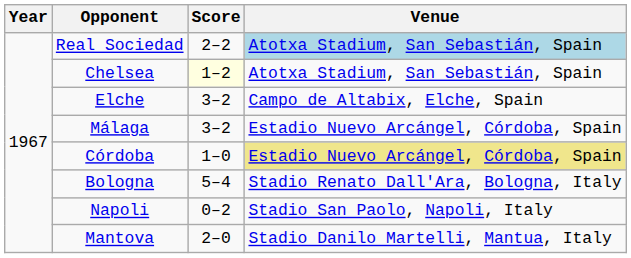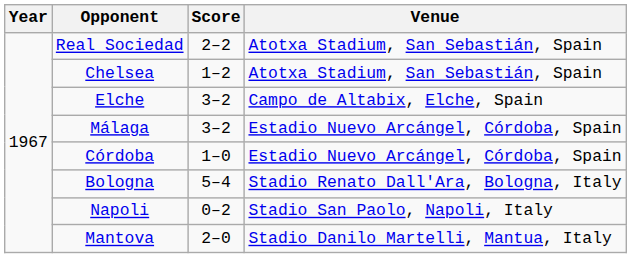Real Sociedad | Venue: lightblue background -> no background
Chelsea | Score: lightyellow background -> no background
Córdoba | Venue: khaki background -> no background
